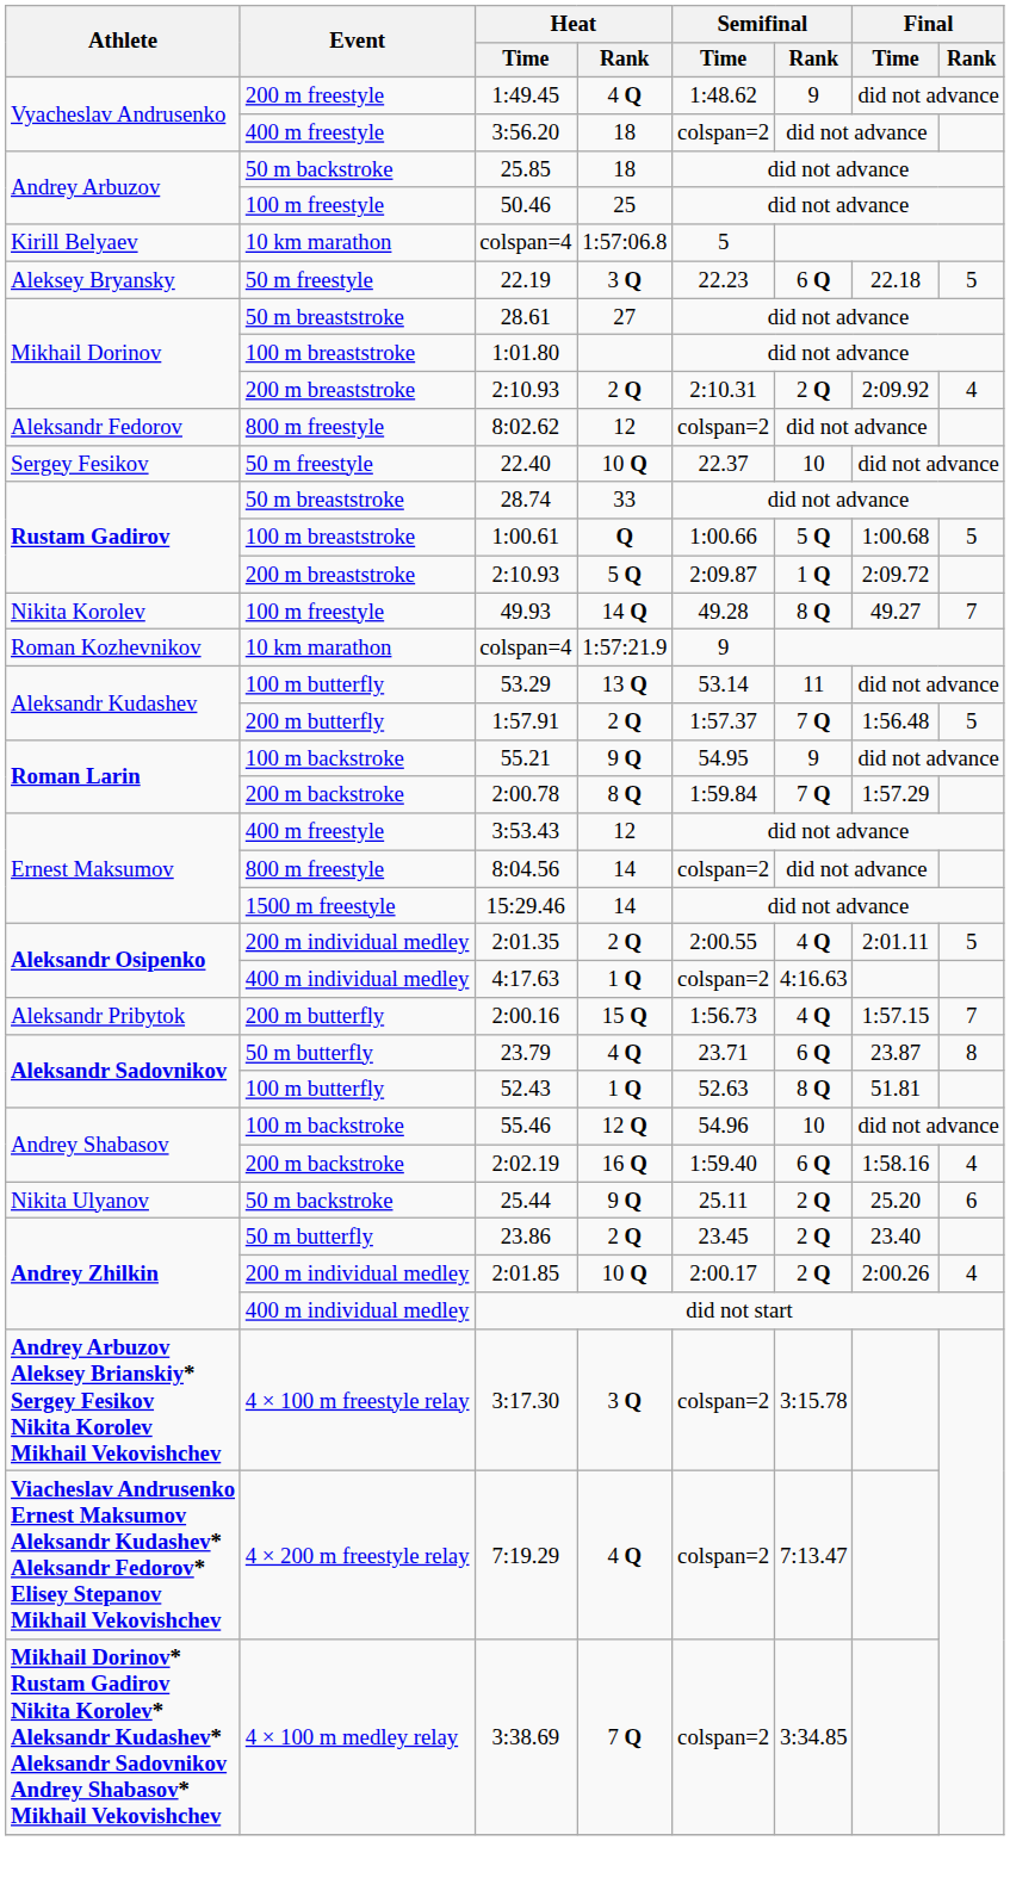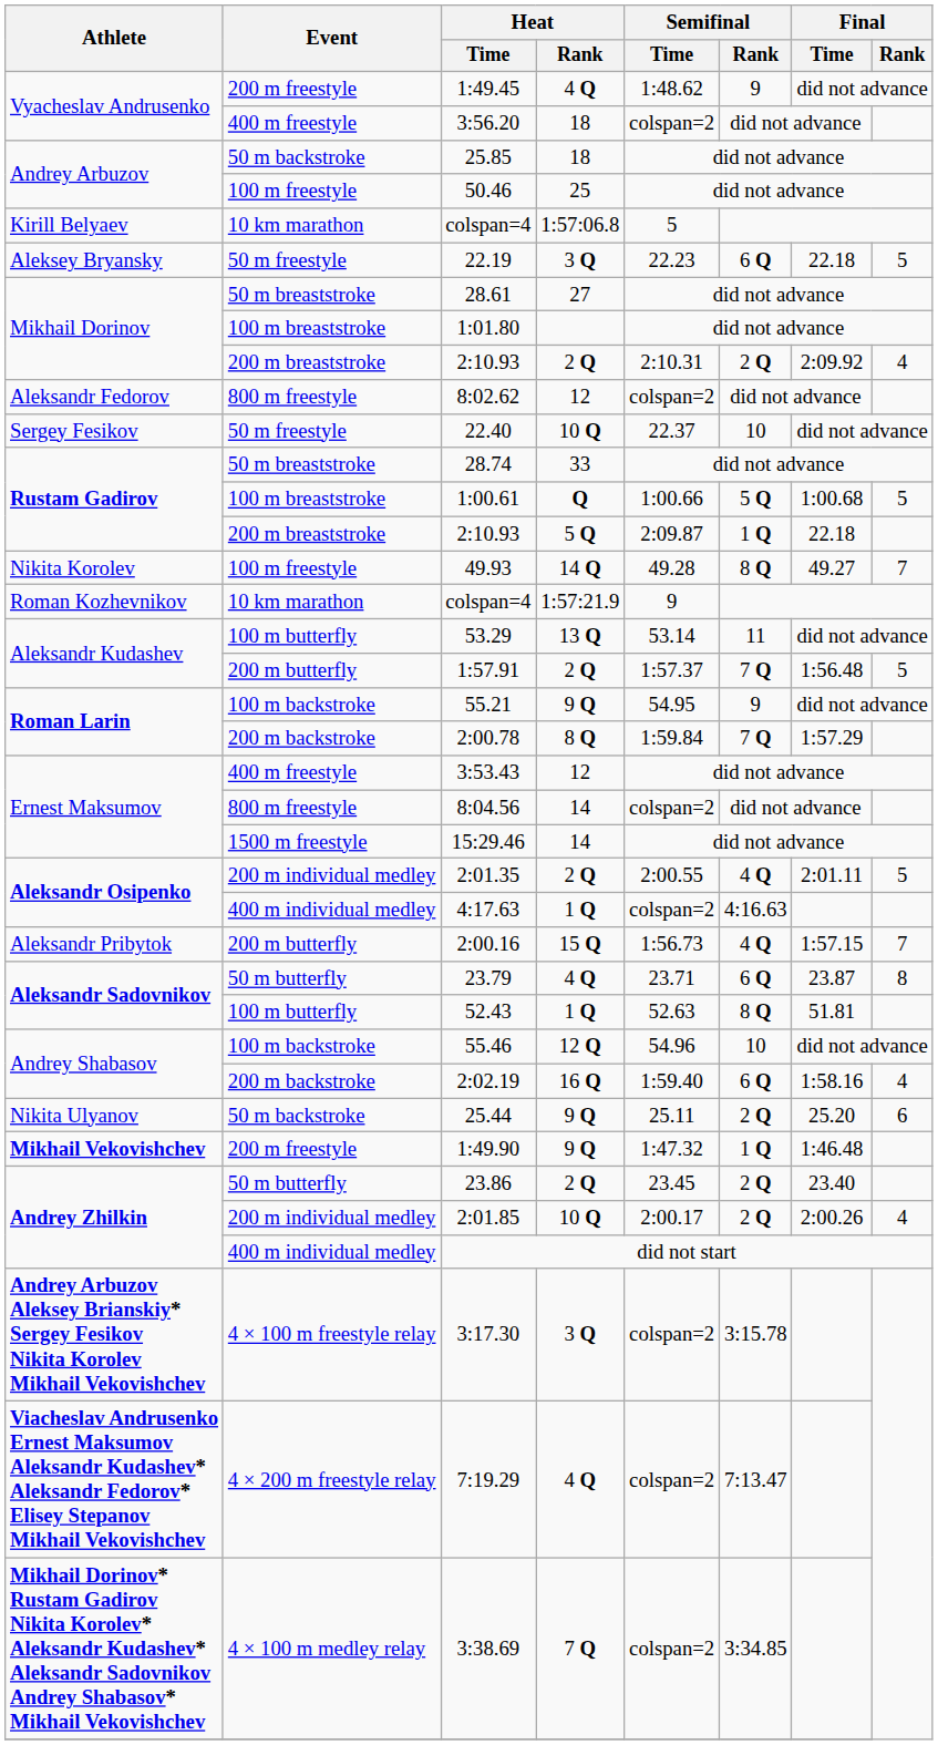2:10.93 / 5 Q | Final / Time: 2:09.72 -> 22.18
+ row: Mikhail Vekovishchev | 200 m freestyle | 1:49.90 | 9 Q | 1:47.32 | 1 Q | 1:46.48
